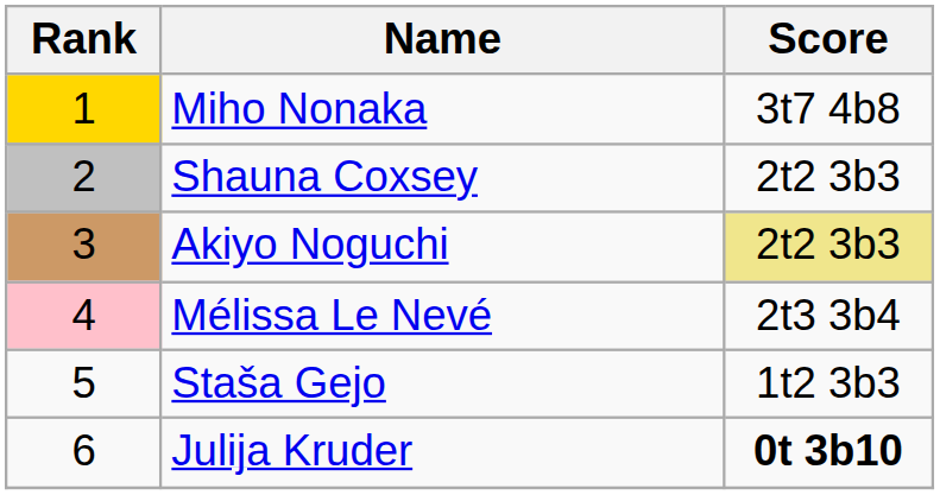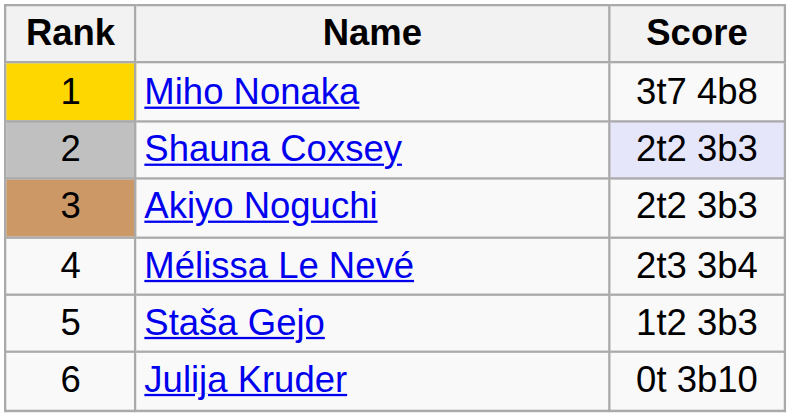Shauna Coxsey | Score: no background -> lavender background
Akiyo Noguchi | Score: khaki background -> no background
Mélissa Le Nevé | Rank: pink background -> no background
Julija Kruder | Score: bold -> normal
